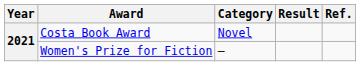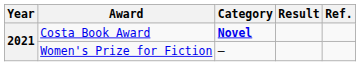Costa Book Award | Category: normal -> bold
